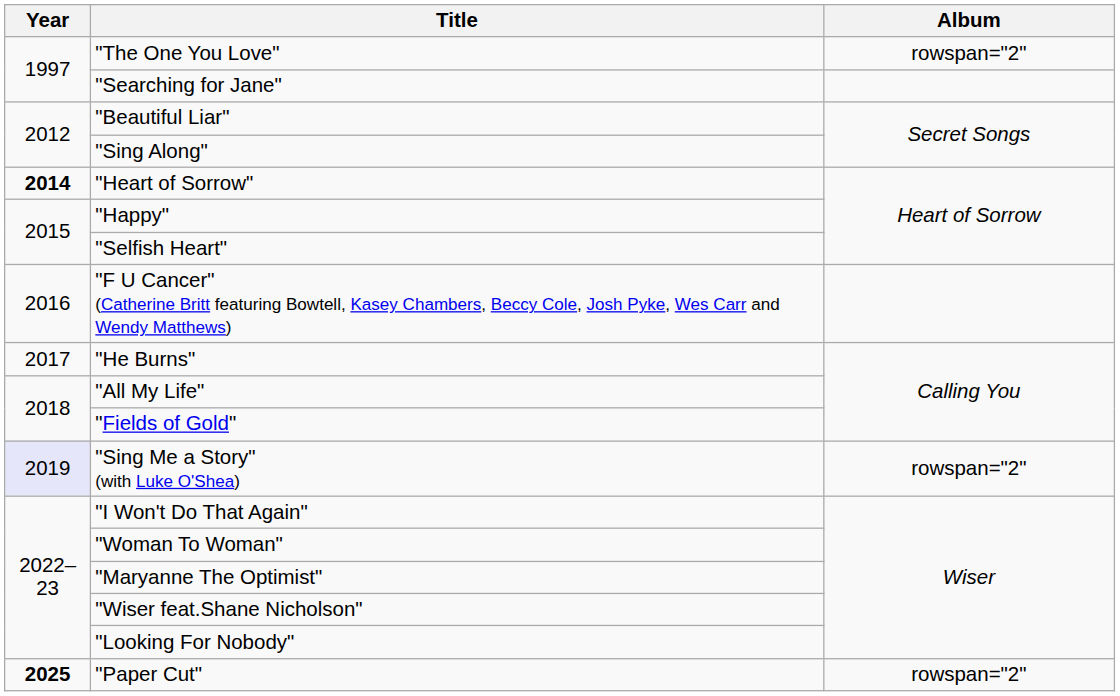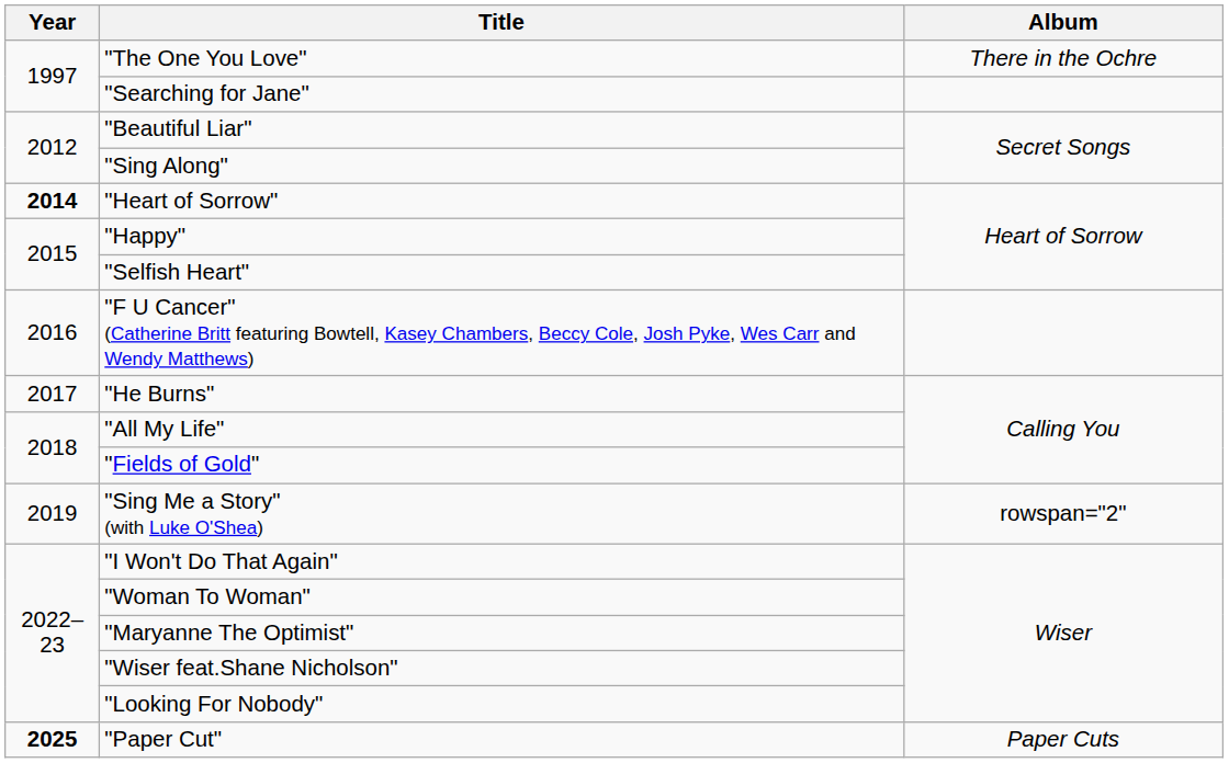"The One You Love" | Album: rowspan="2" -> There in the Ochre
"Sing Me a Story" (with Luke O'Shea) | Year: lavender background -> no background
"Paper Cut" | Album: rowspan="2" -> Paper Cuts
